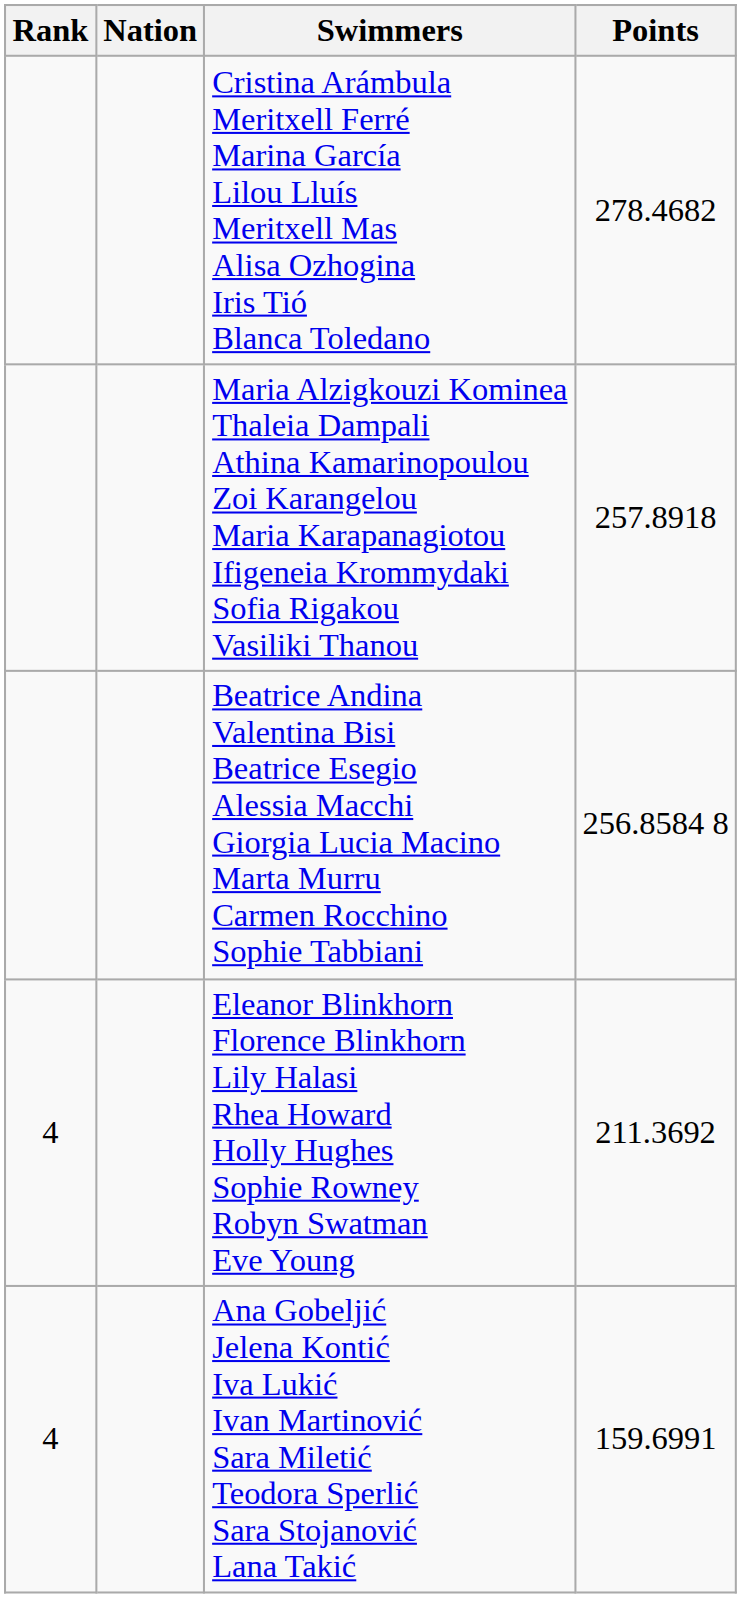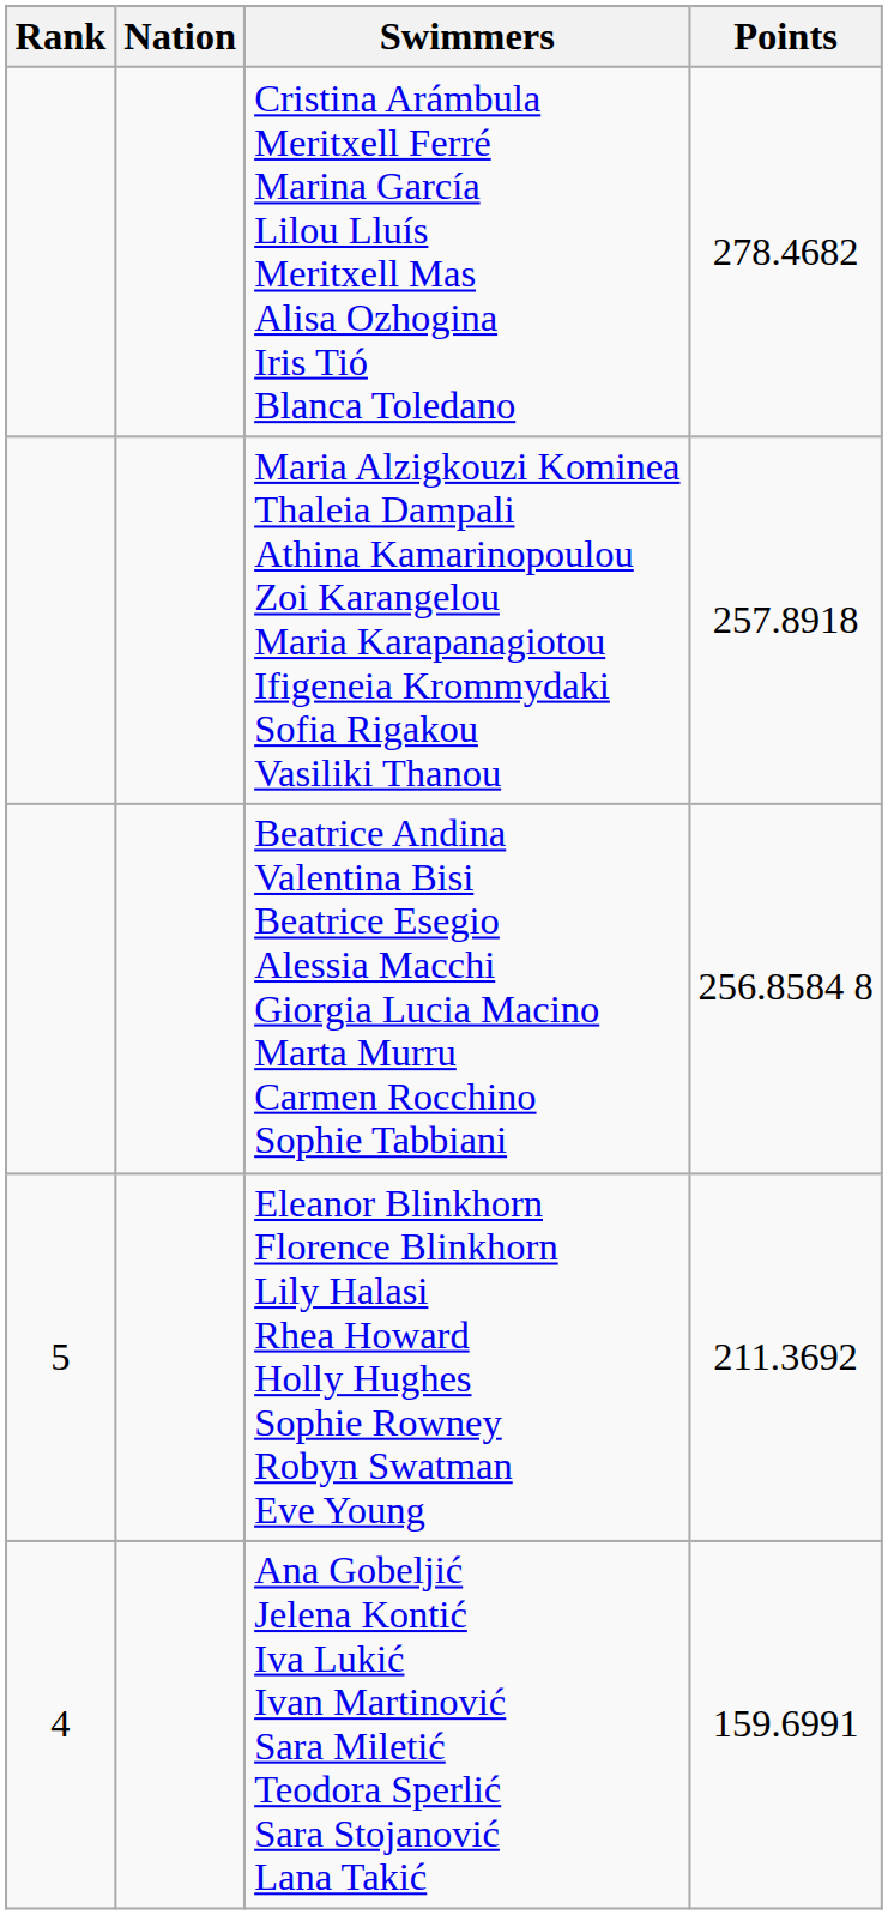row 5 | Rank: 4 -> 5
